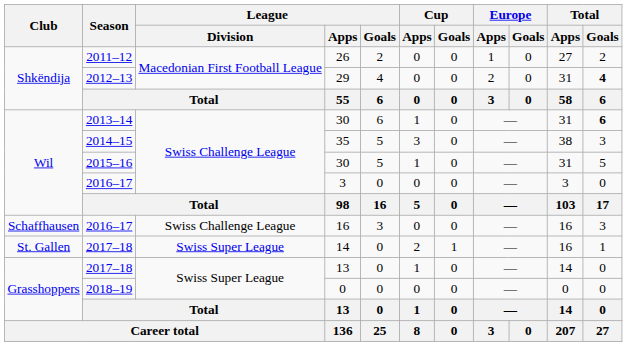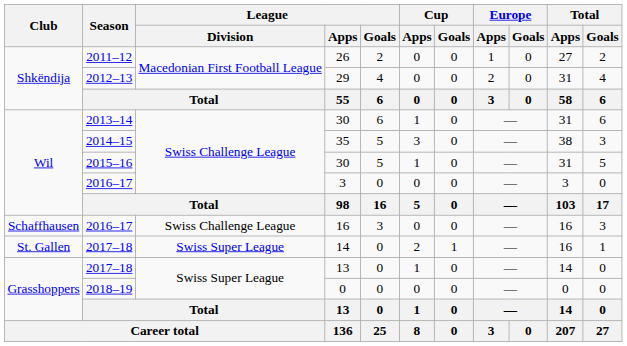29 | Total / Goals: bold -> normal
2013–14 / 30 | Total / Goals: bold -> normal
